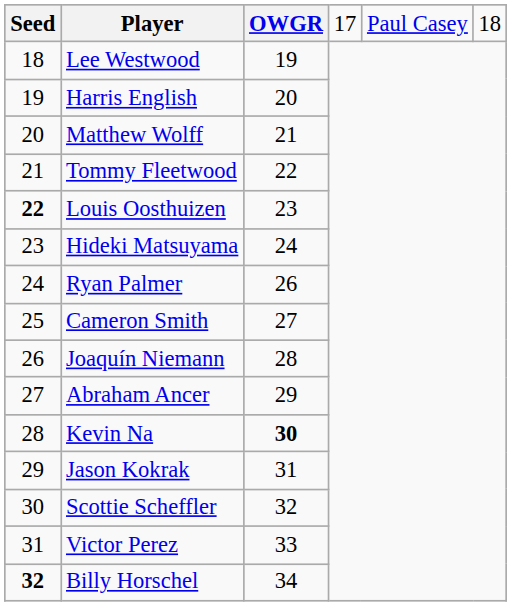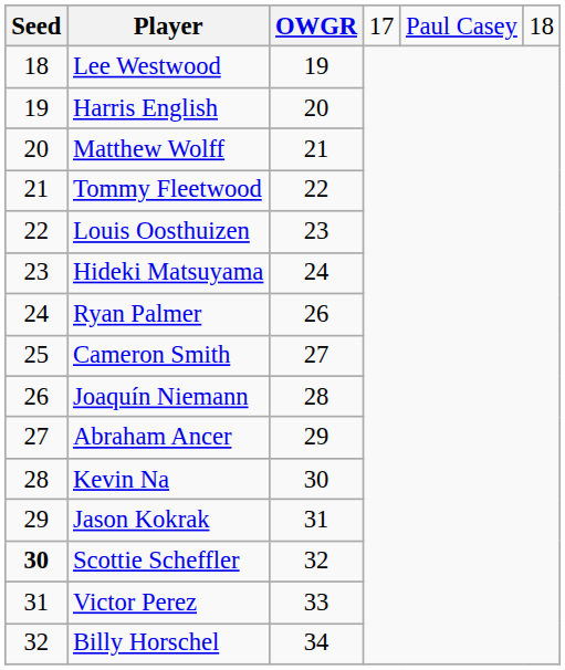Louis Oosthuizen | column 1: bold -> normal
Kevin Na | column 3: bold -> normal
Scottie Scheffler | column 1: normal -> bold
Billy Horschel | column 1: bold -> normal
